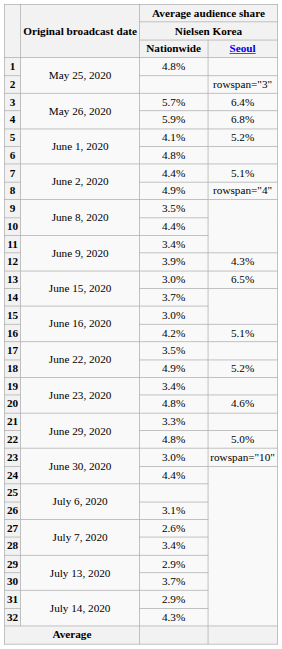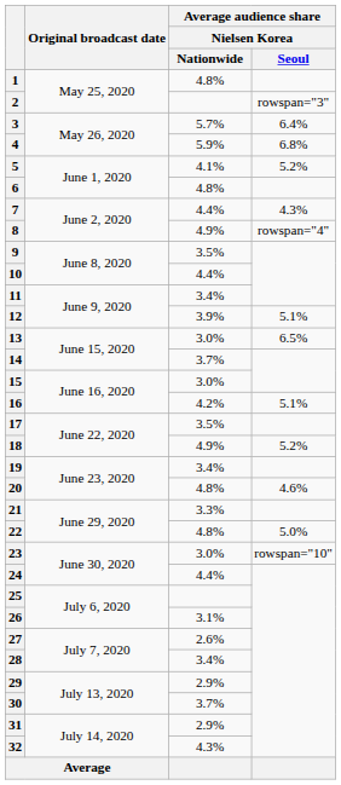7 | Average audience share / Nielsen Korea / Seoul: 5.1% -> 4.3%
12 | Average audience share / Nielsen Korea / Seoul: 4.3% -> 5.1%
